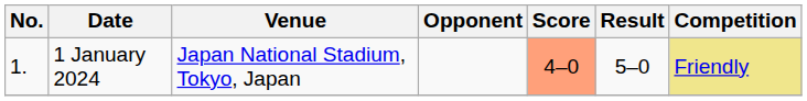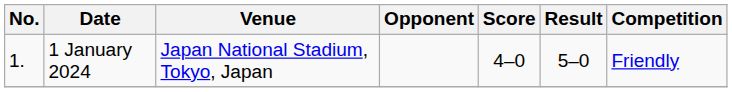1 January 2024 | Score: lightsalmon background -> no background
1 January 2024 | Competition: khaki background -> no background
